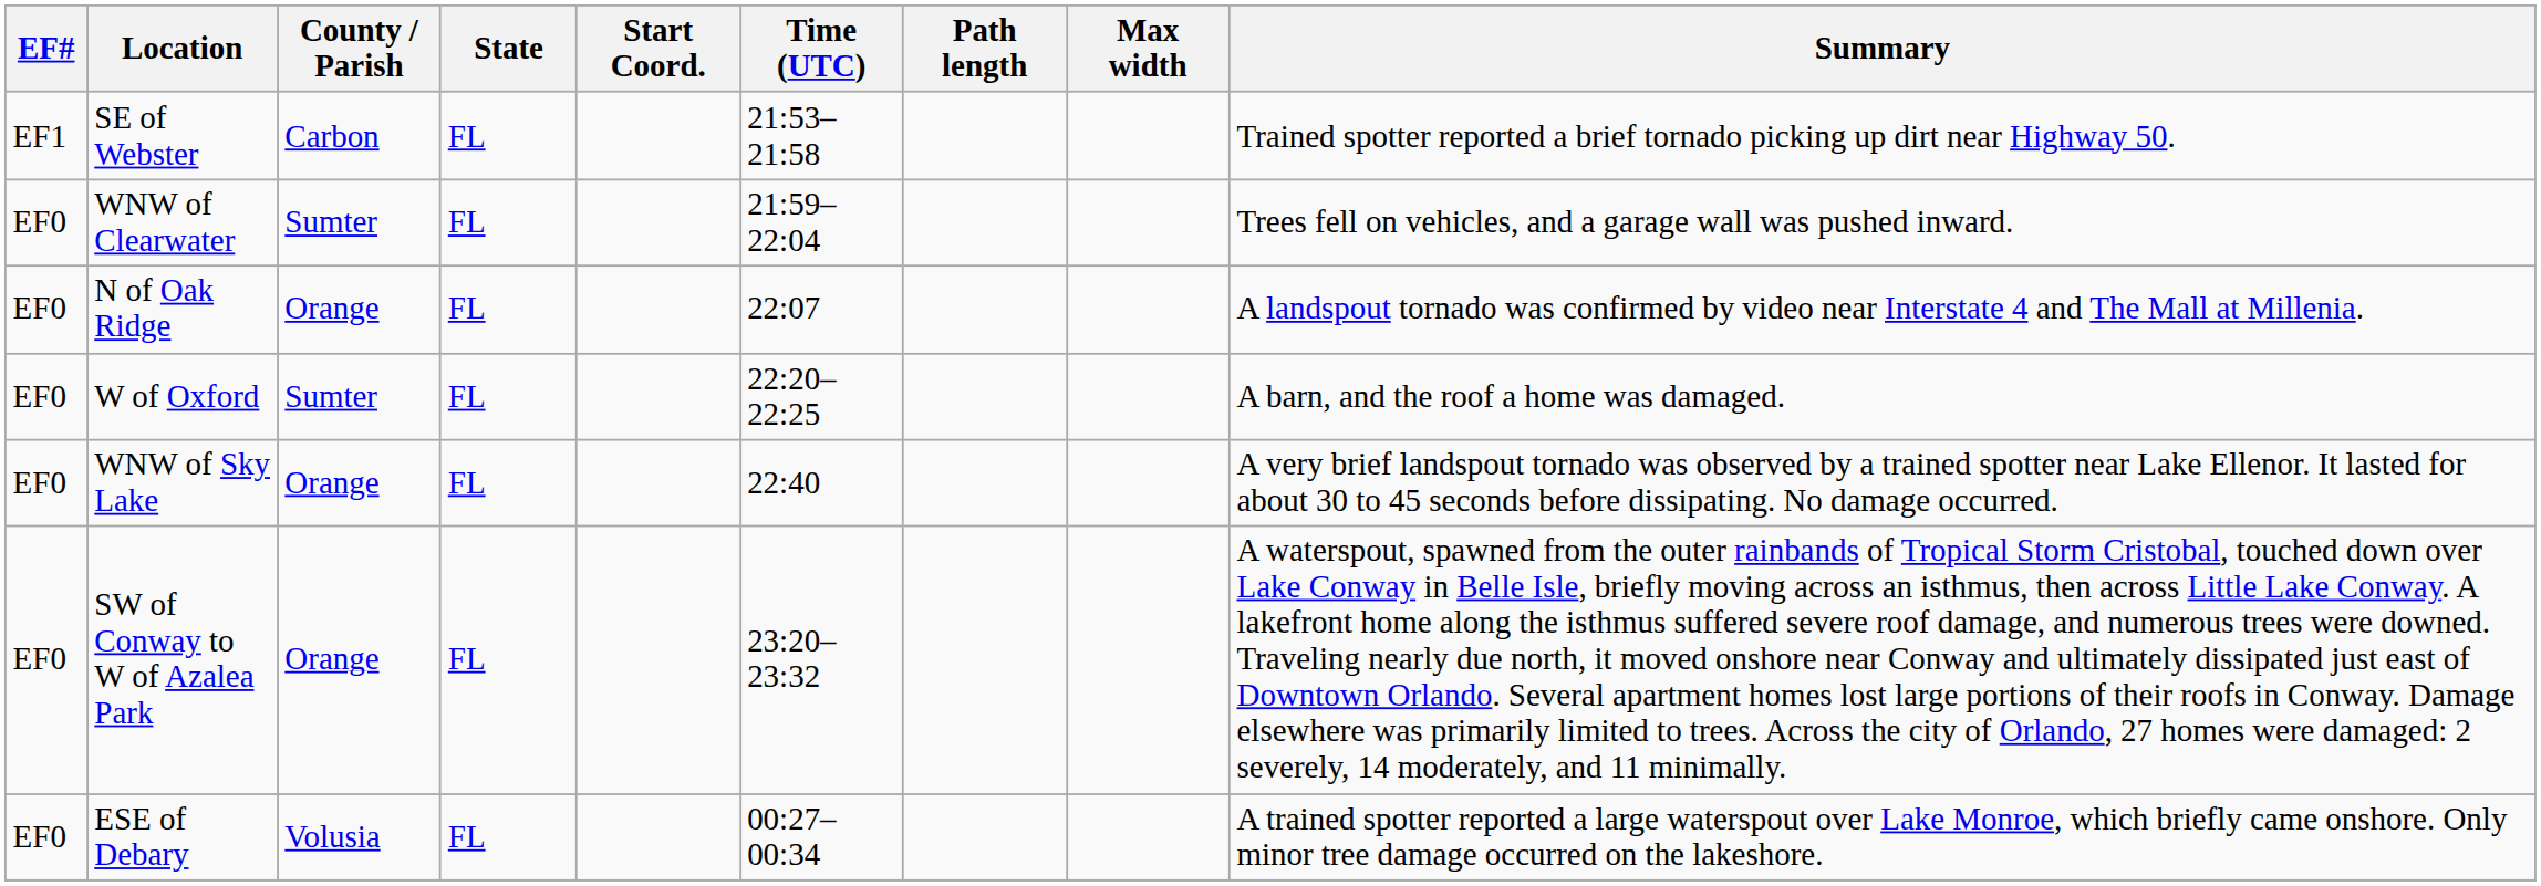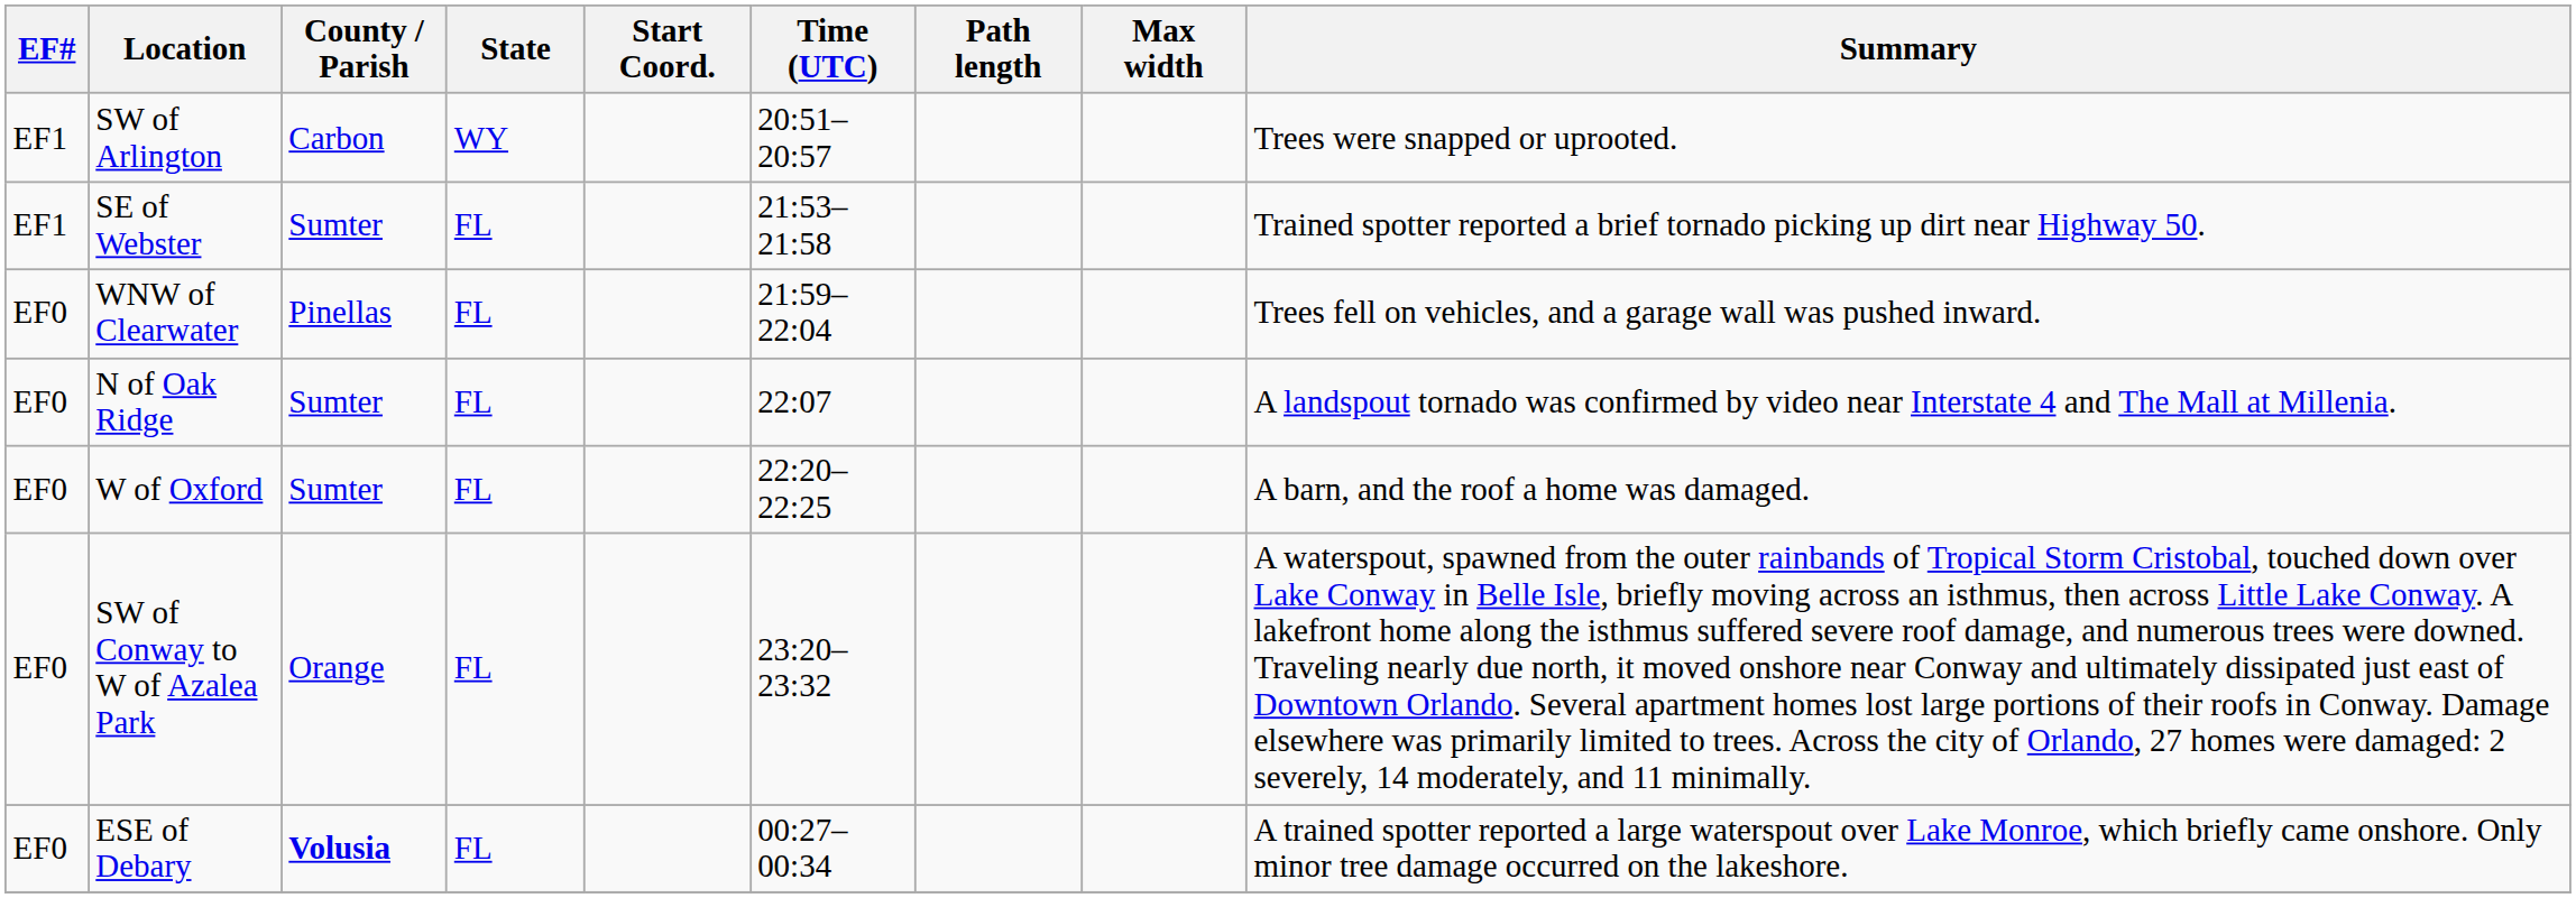+ row: EF1 | SW of Arlington | Carbon | WY | 20:51–20:57 | Trees were snapped or uprooted.
SE of Webster | County / Parish: Carbon -> Sumter
WNW of Clearwater | County / Parish: Sumter -> Pinellas
N of Oak Ridge | County / Parish: Orange -> Sumter
- row: EF0 | WNW of Sky Lake | Orange | FL | 22:40 | A very brief landspout tornado was observed by a trained spotter near Lake Ellenor. It lasted for about 30 to 45 seconds before dissipating. No damage occurred.
ESE of Debary | County / Parish: normal -> bold
